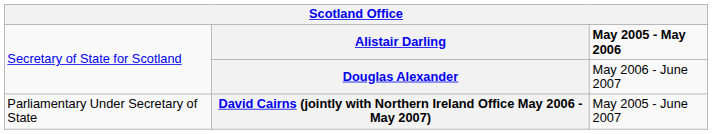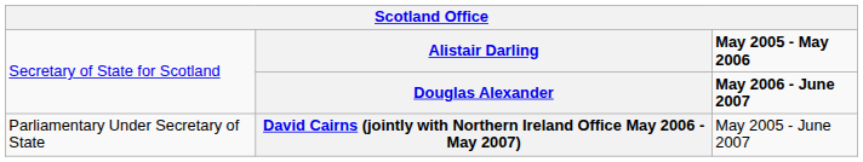Douglas Alexander | column 3: normal -> bold
